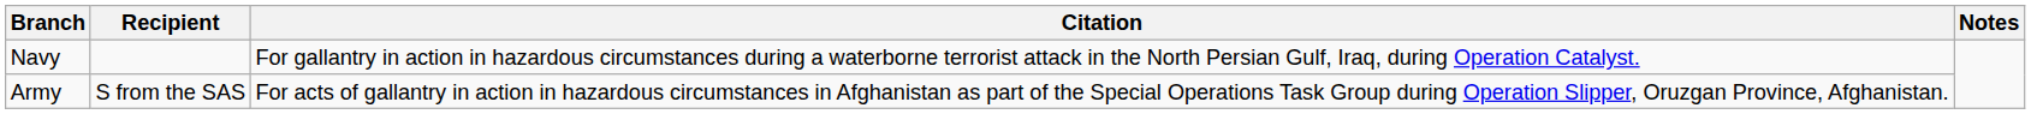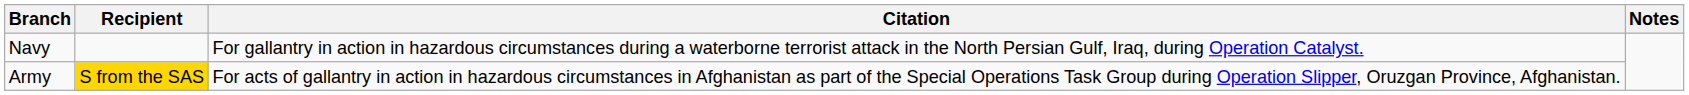Army | Recipient: no background -> gold background
